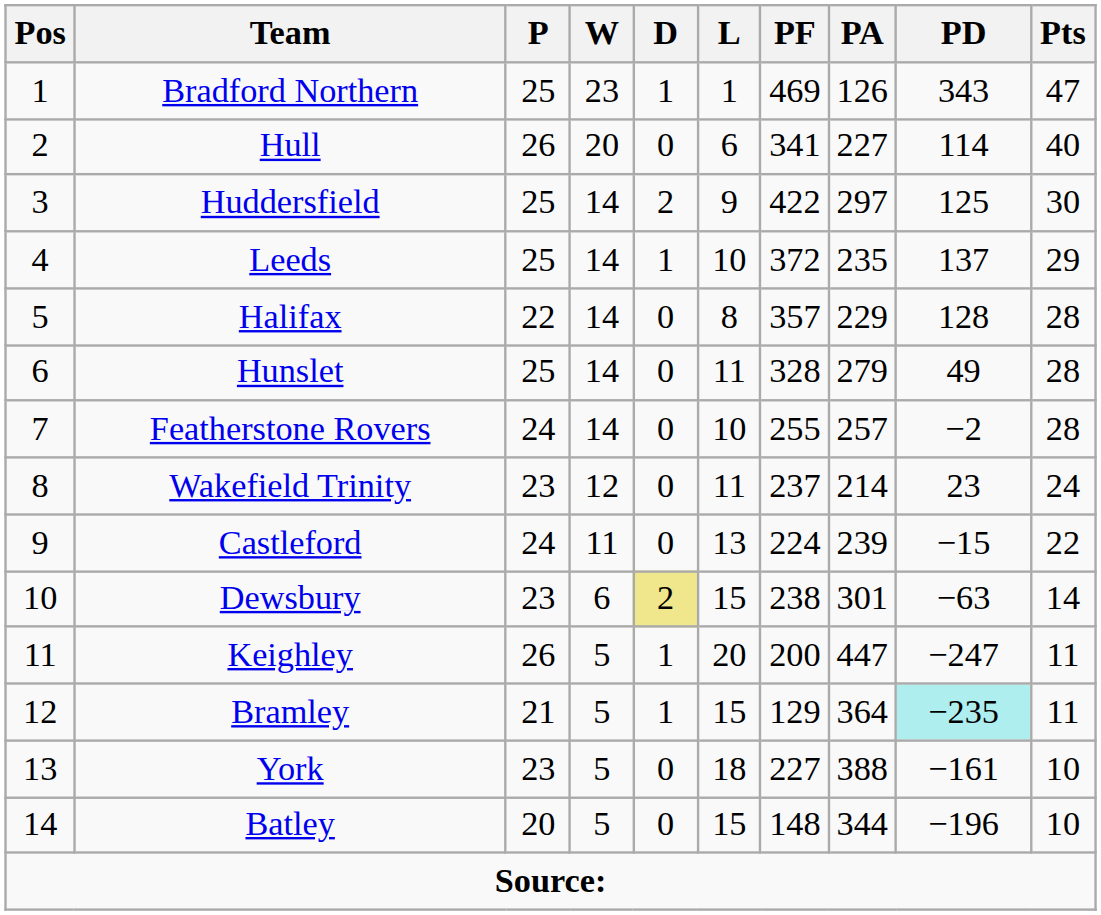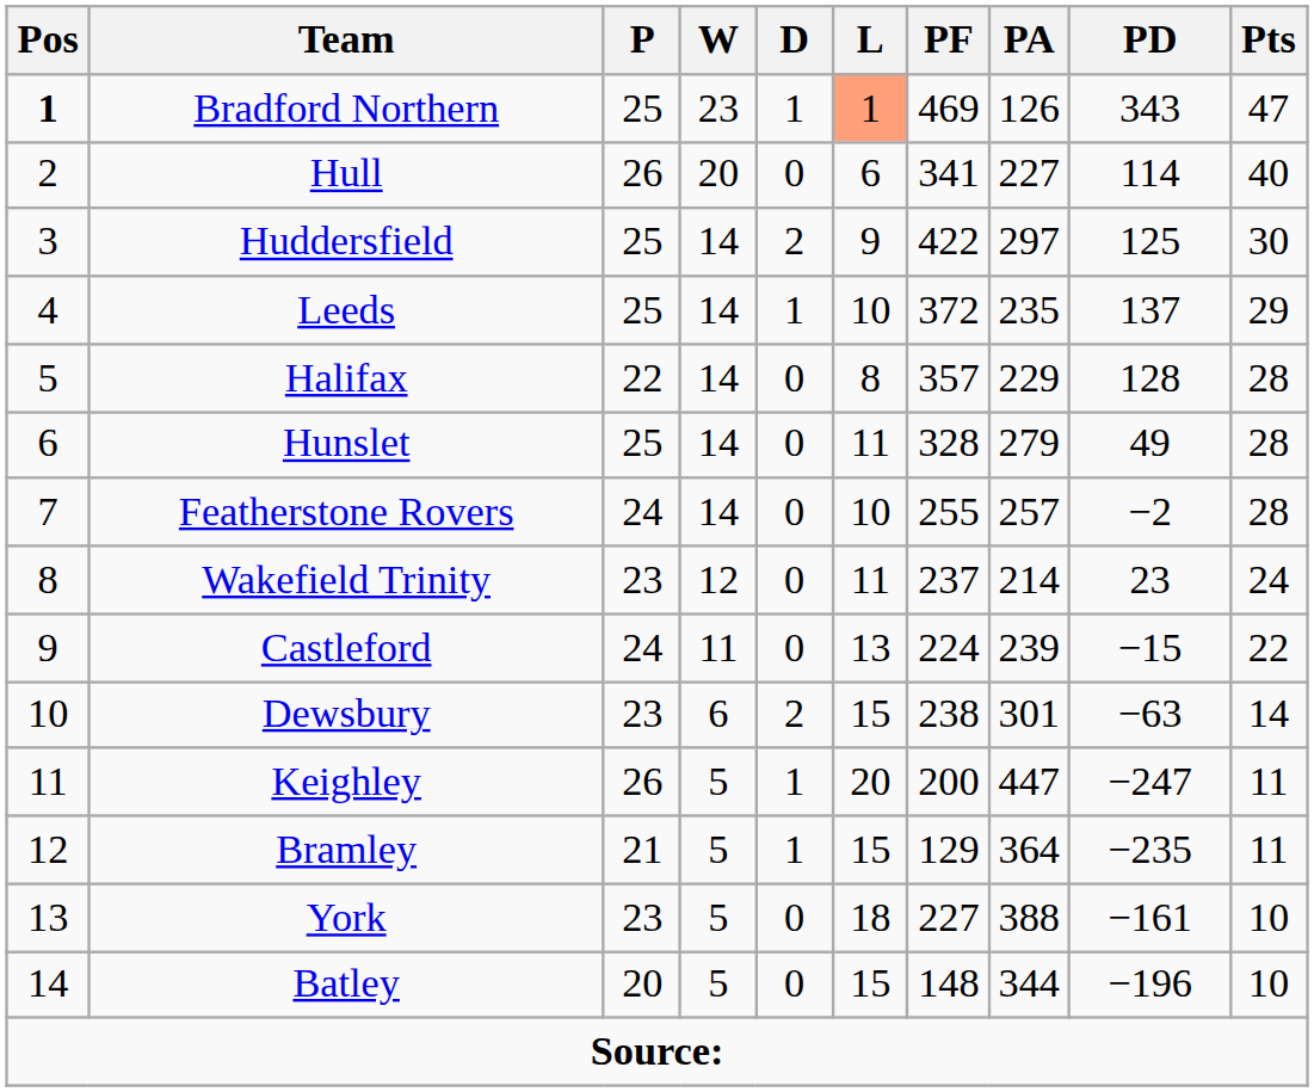Bradford Northern | Pos: normal -> bold
Bradford Northern | L: no background -> lightsalmon background
Dewsbury | D: khaki background -> no background
Bramley | PD: paleturquoise background -> no background
